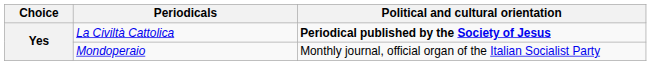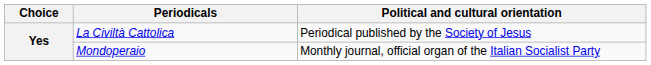La Civiltà Cattolica | Political and cultural orientation: bold -> normal
